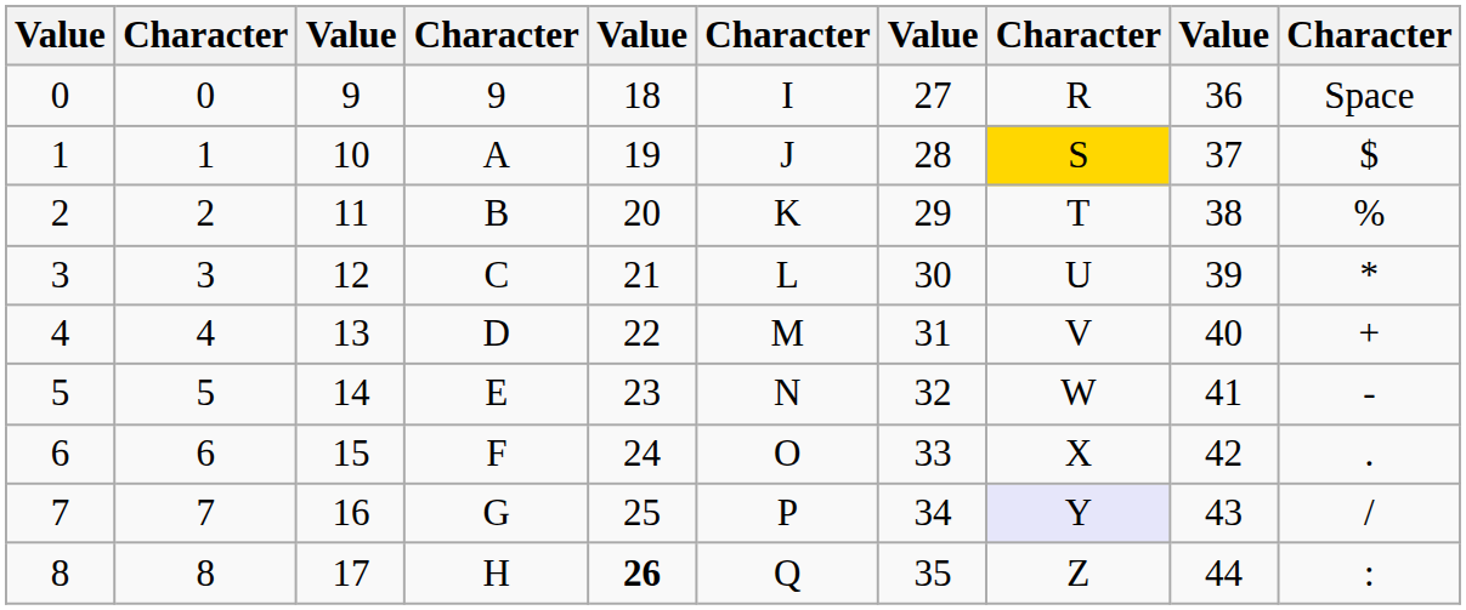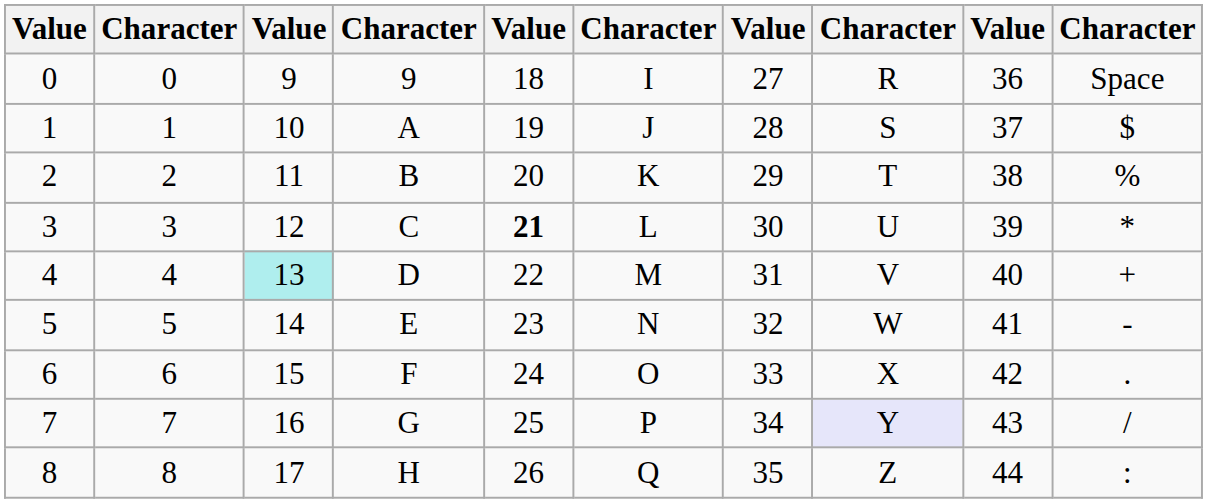row 3 | column 8: gold background -> no background
row 5 | column 5: normal -> bold
row 6 | column 3: no background -> paleturquoise background
row 10 | column 5: bold -> normal
